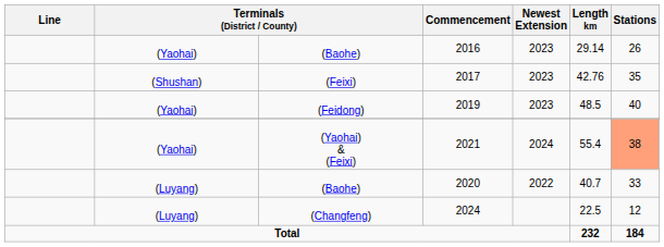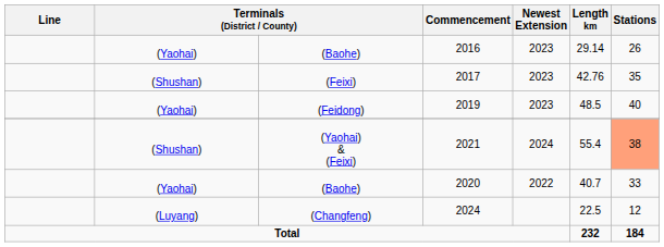2021 | column 2: (Yaohai) -> (Shushan)
2020 | column 2: (Luyang) -> (Yaohai)
